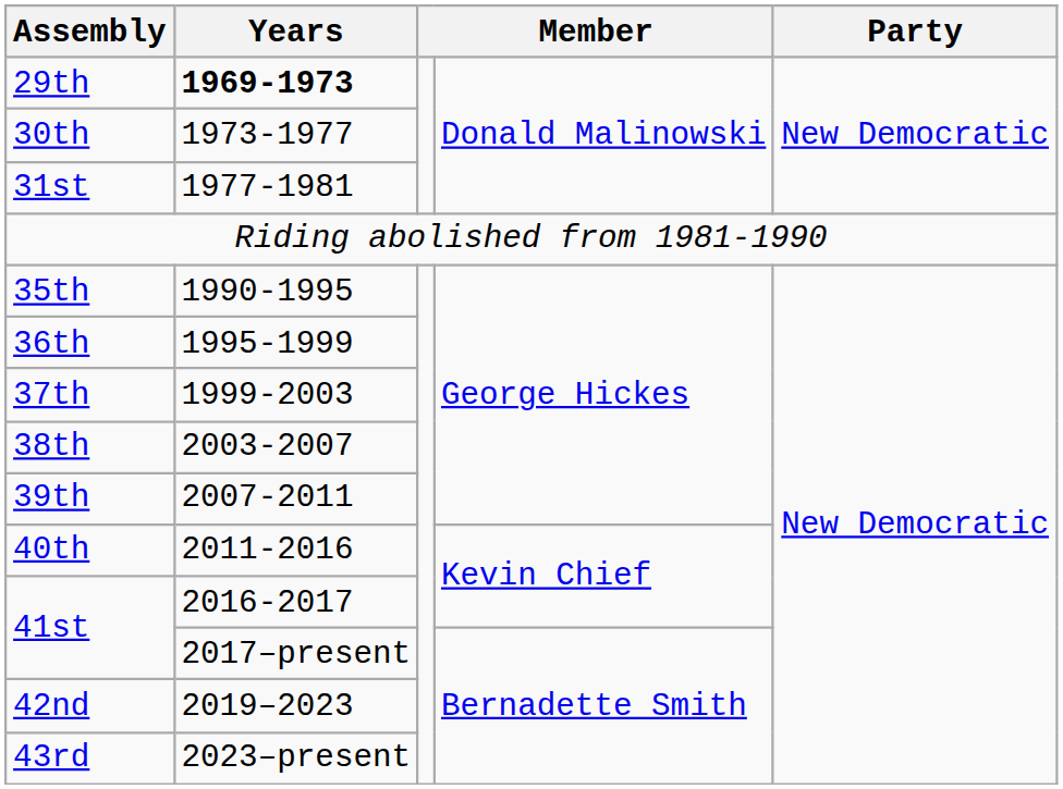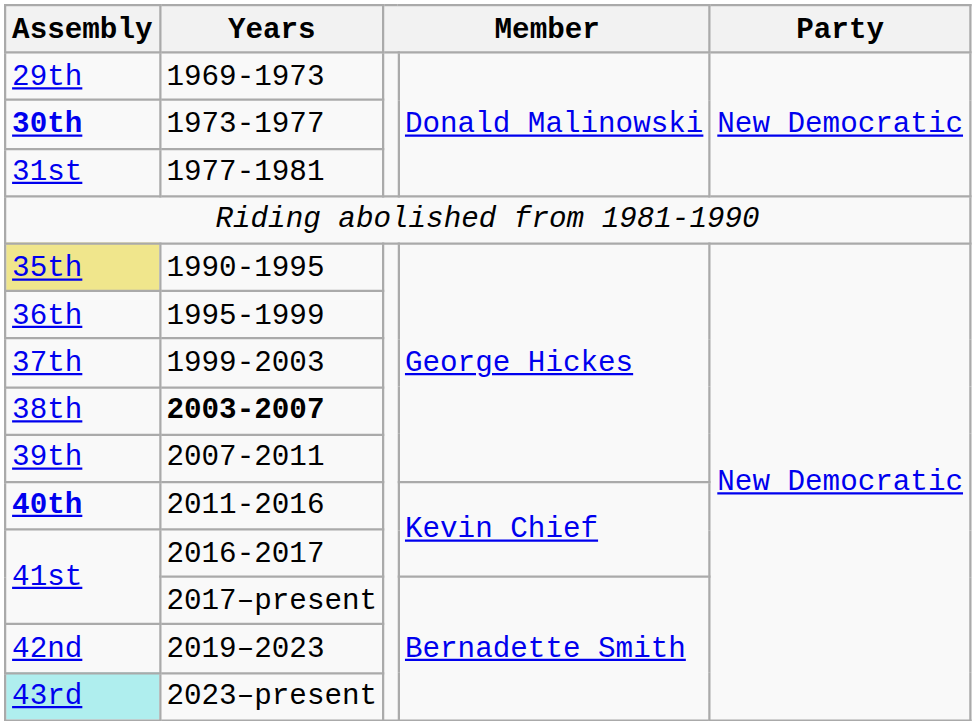29th | Years: bold -> normal
30th | Assembly: normal -> bold
35th | Assembly: no background -> khaki background
38th | Years: normal -> bold
40th | Assembly: normal -> bold
43rd | Assembly: no background -> paleturquoise background
